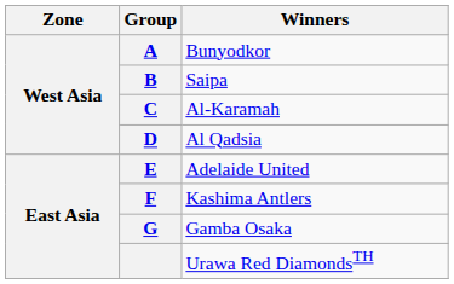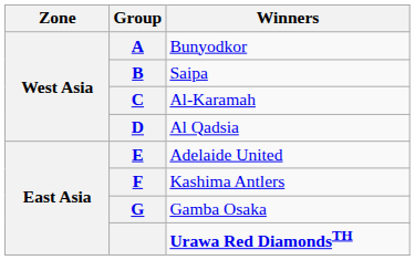Urawa Red DiamondsTH | Winners: normal -> bold
